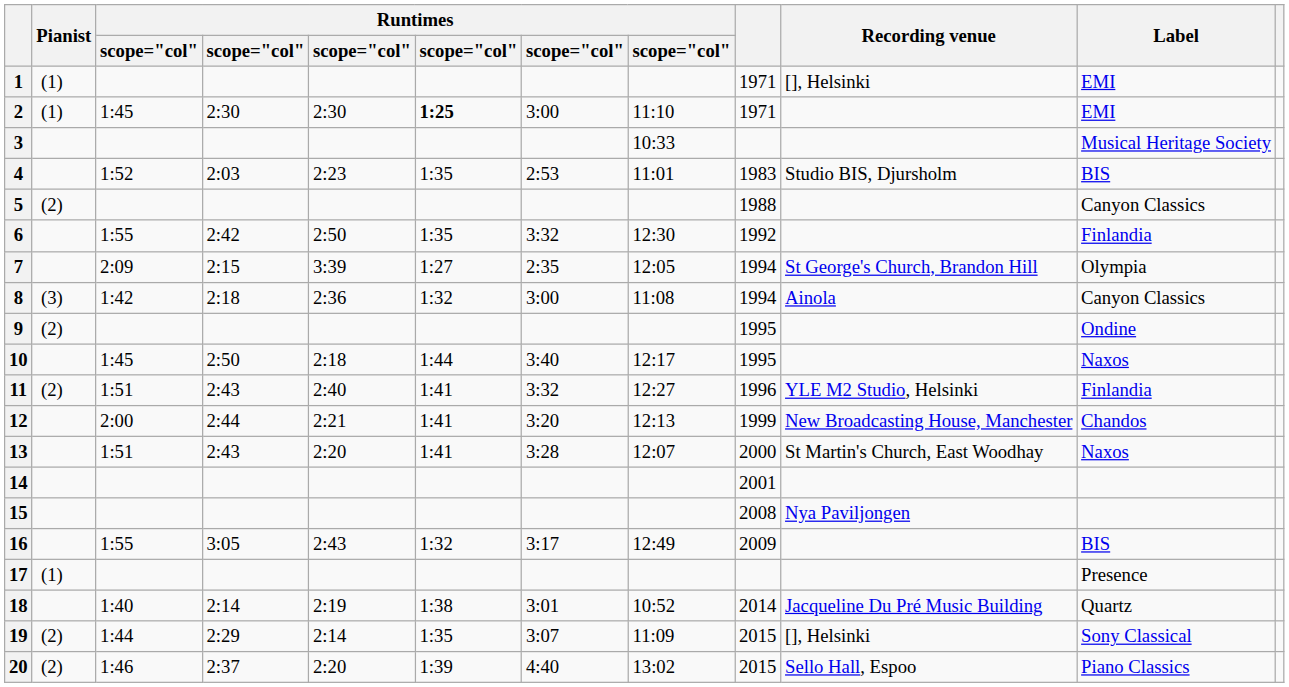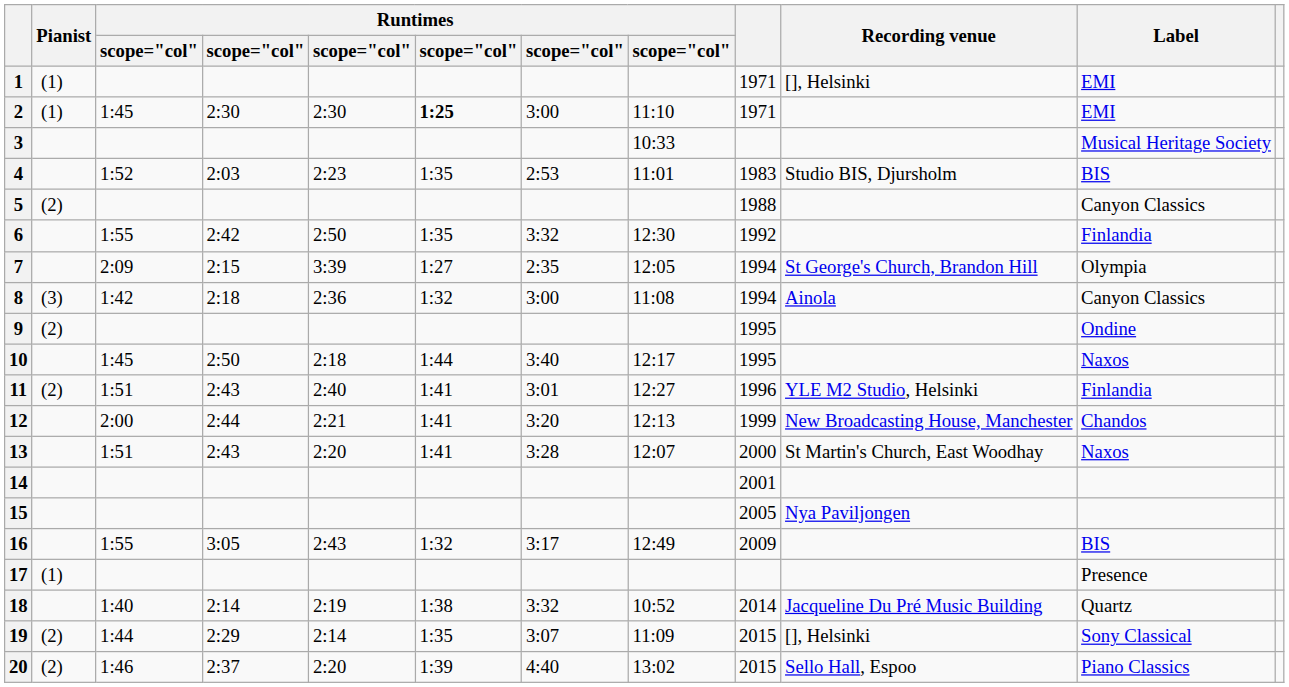11 | column 7: 3:32 -> 3:01
15 | column 9: 2008 -> 2005
18 | column 7: 3:01 -> 3:32
